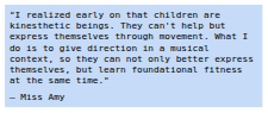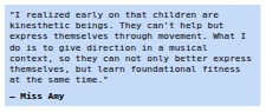row 2 | column 1: normal -> bold
